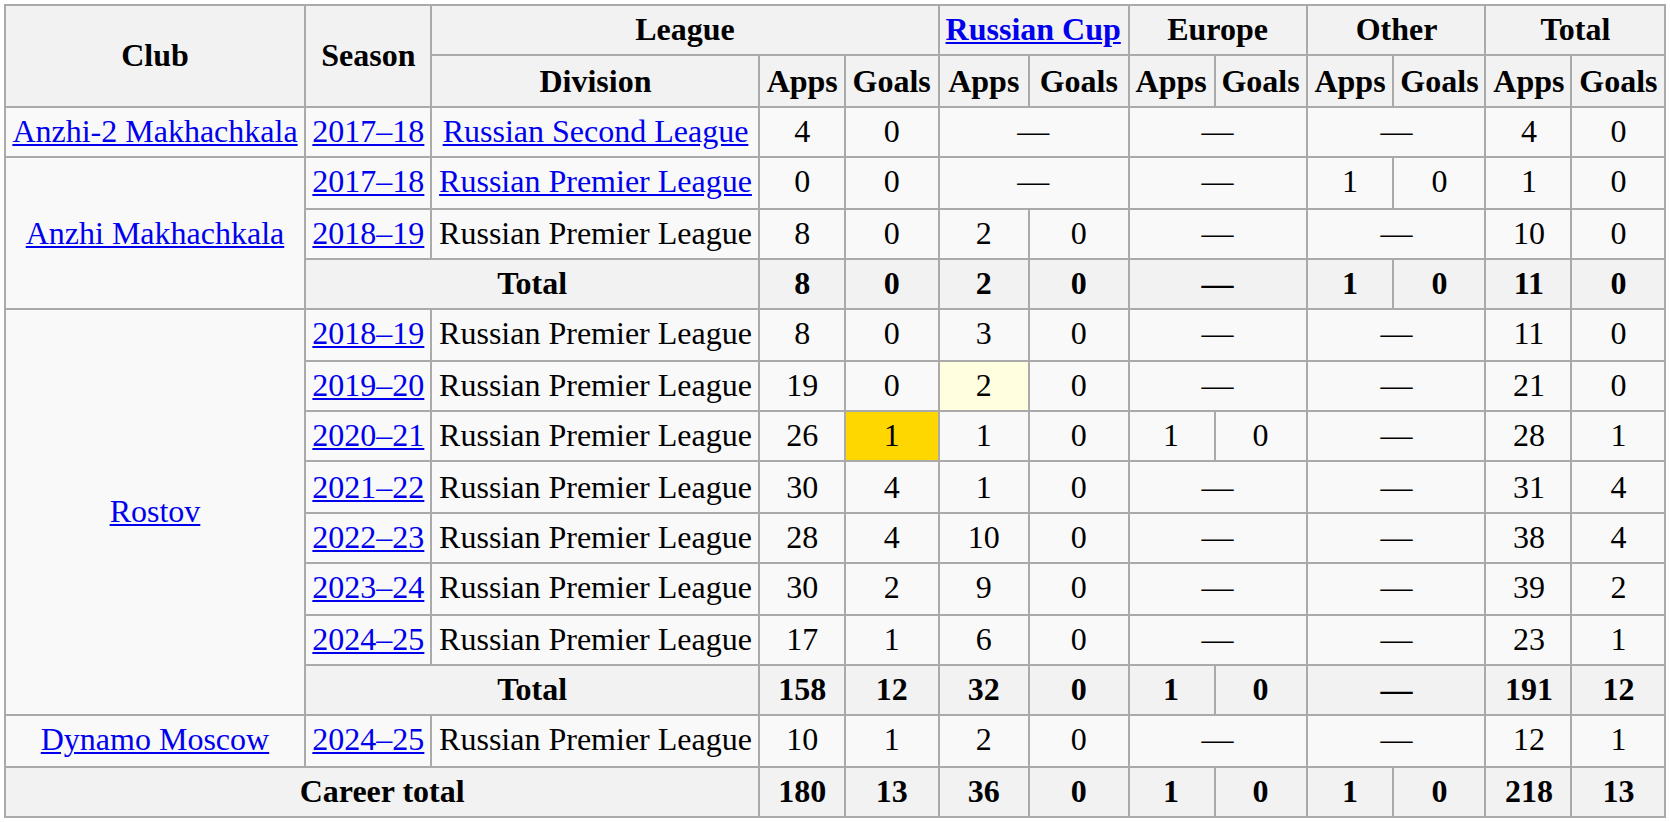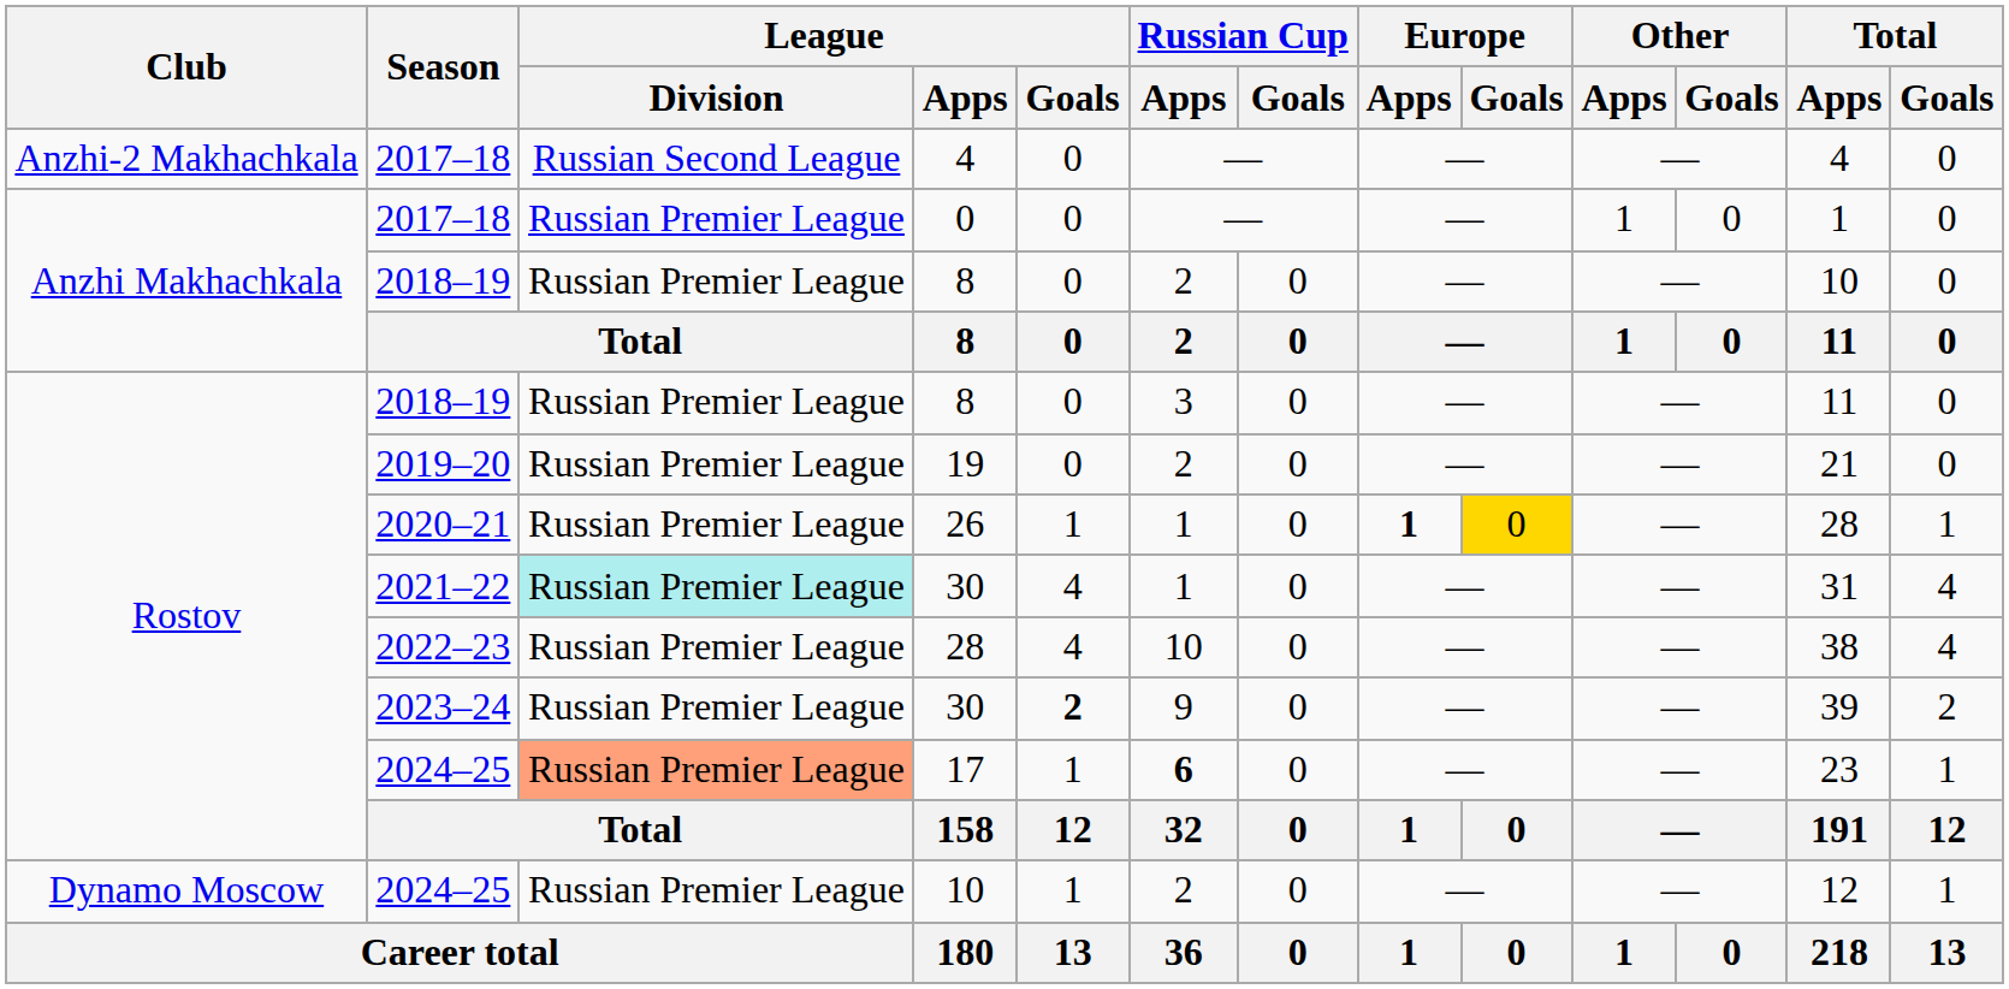19 | Russian Cup / Apps: lightyellow background -> no background
26 | League / Goals: gold background -> no background
26 | Europe / Apps: normal -> bold
26 | Europe / Goals: no background -> gold background
2021–22 / 30 | League / Division: no background -> paleturquoise background
2023–24 / 30 | League / Goals: normal -> bold
17 | League / Division: no background -> lightsalmon background
17 | Russian Cup / Apps: normal -> bold
